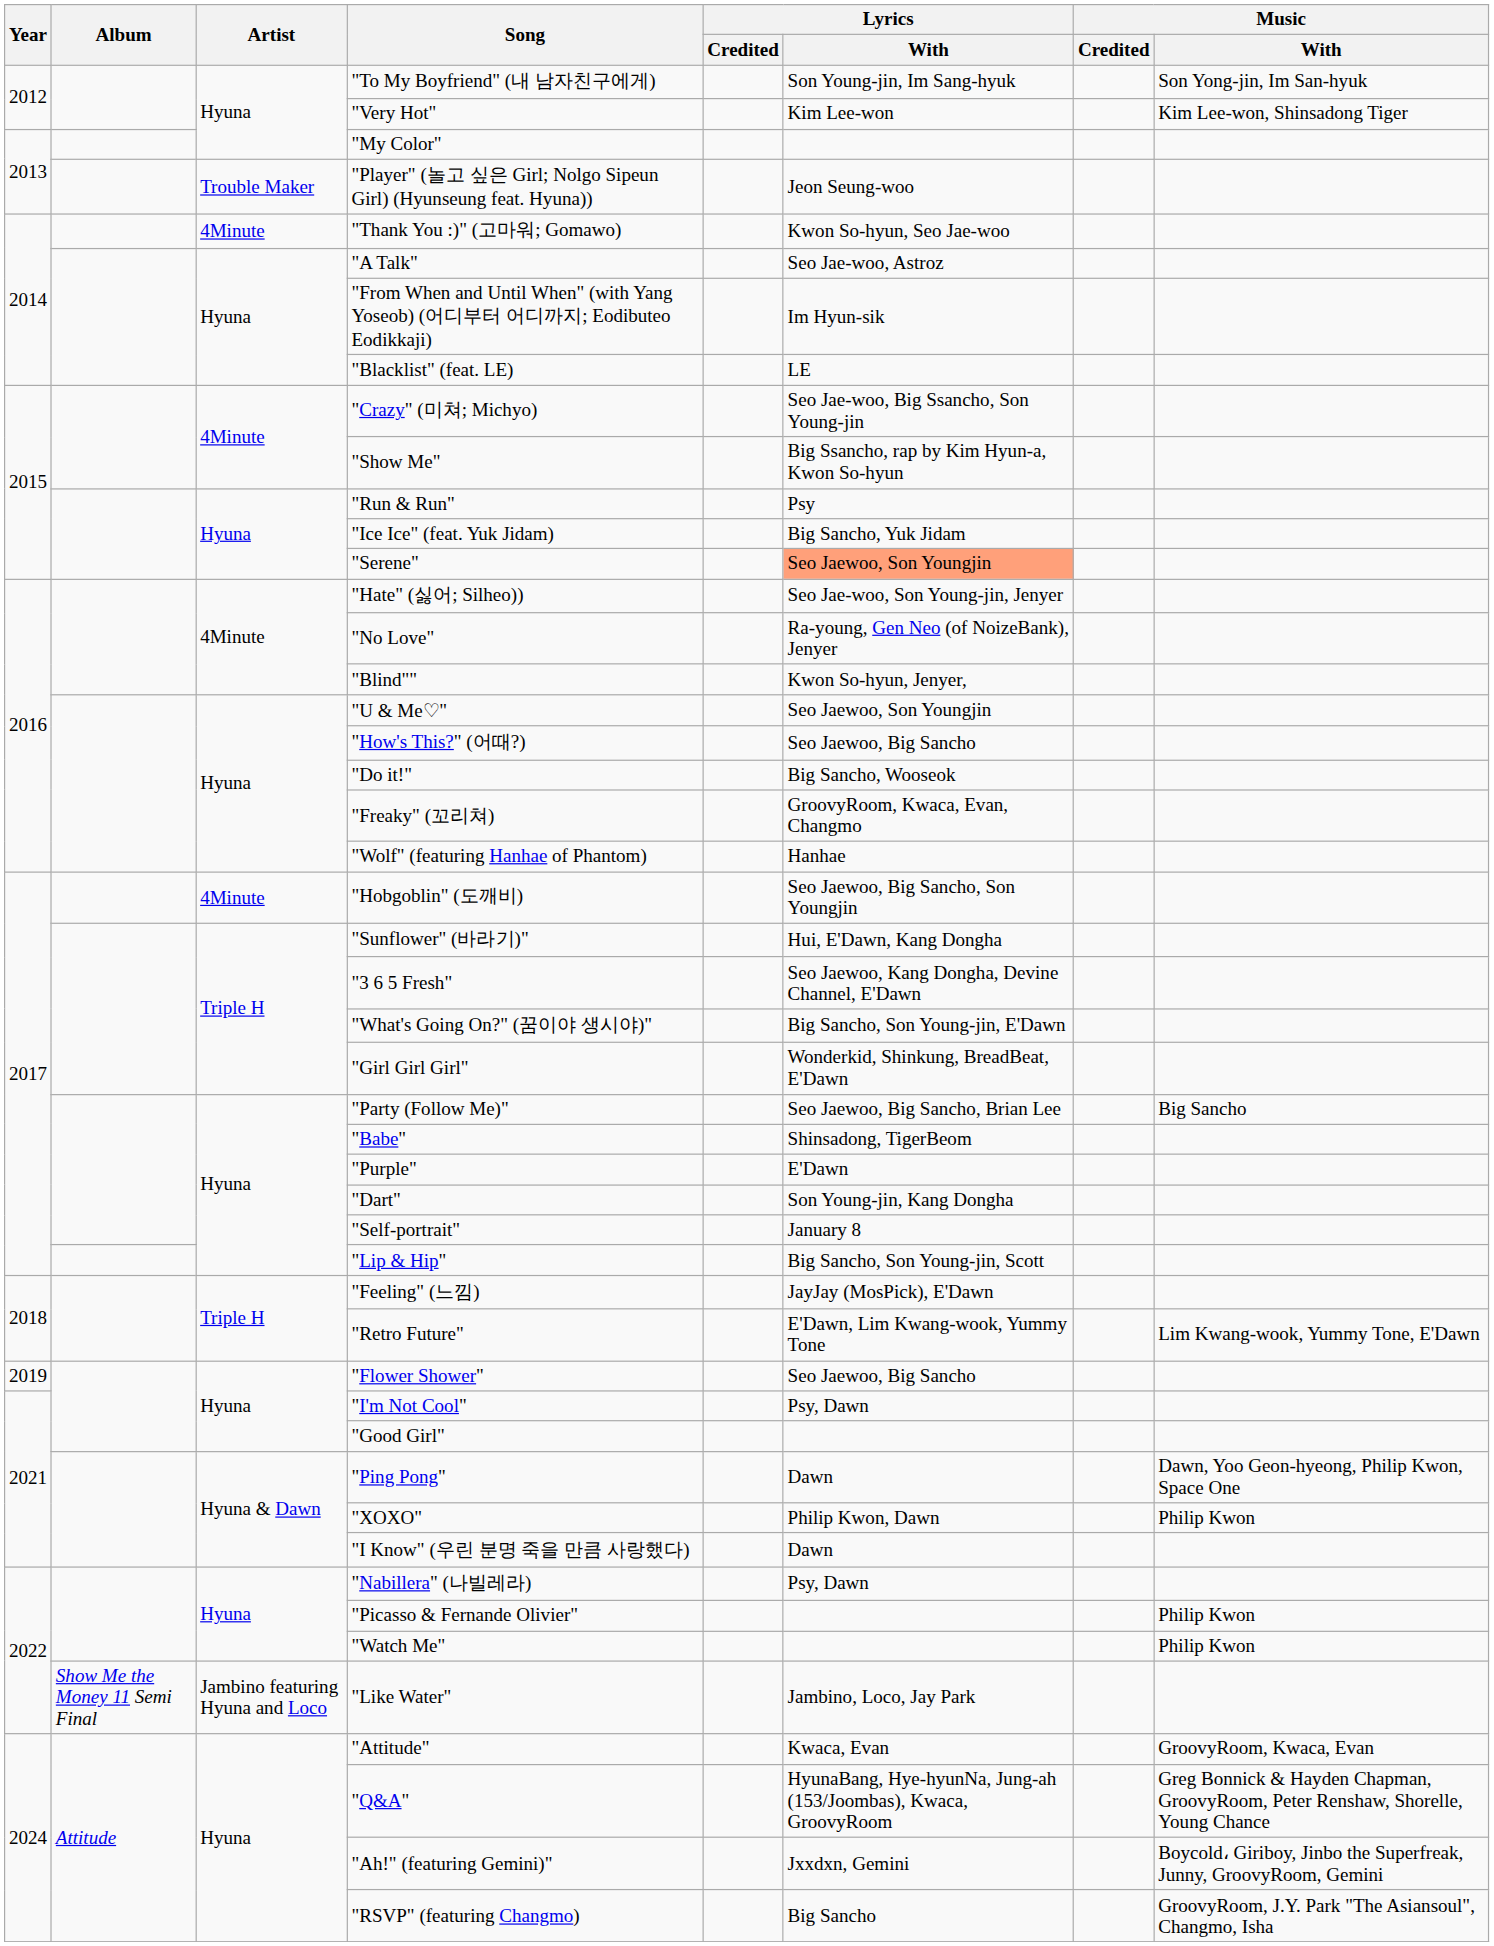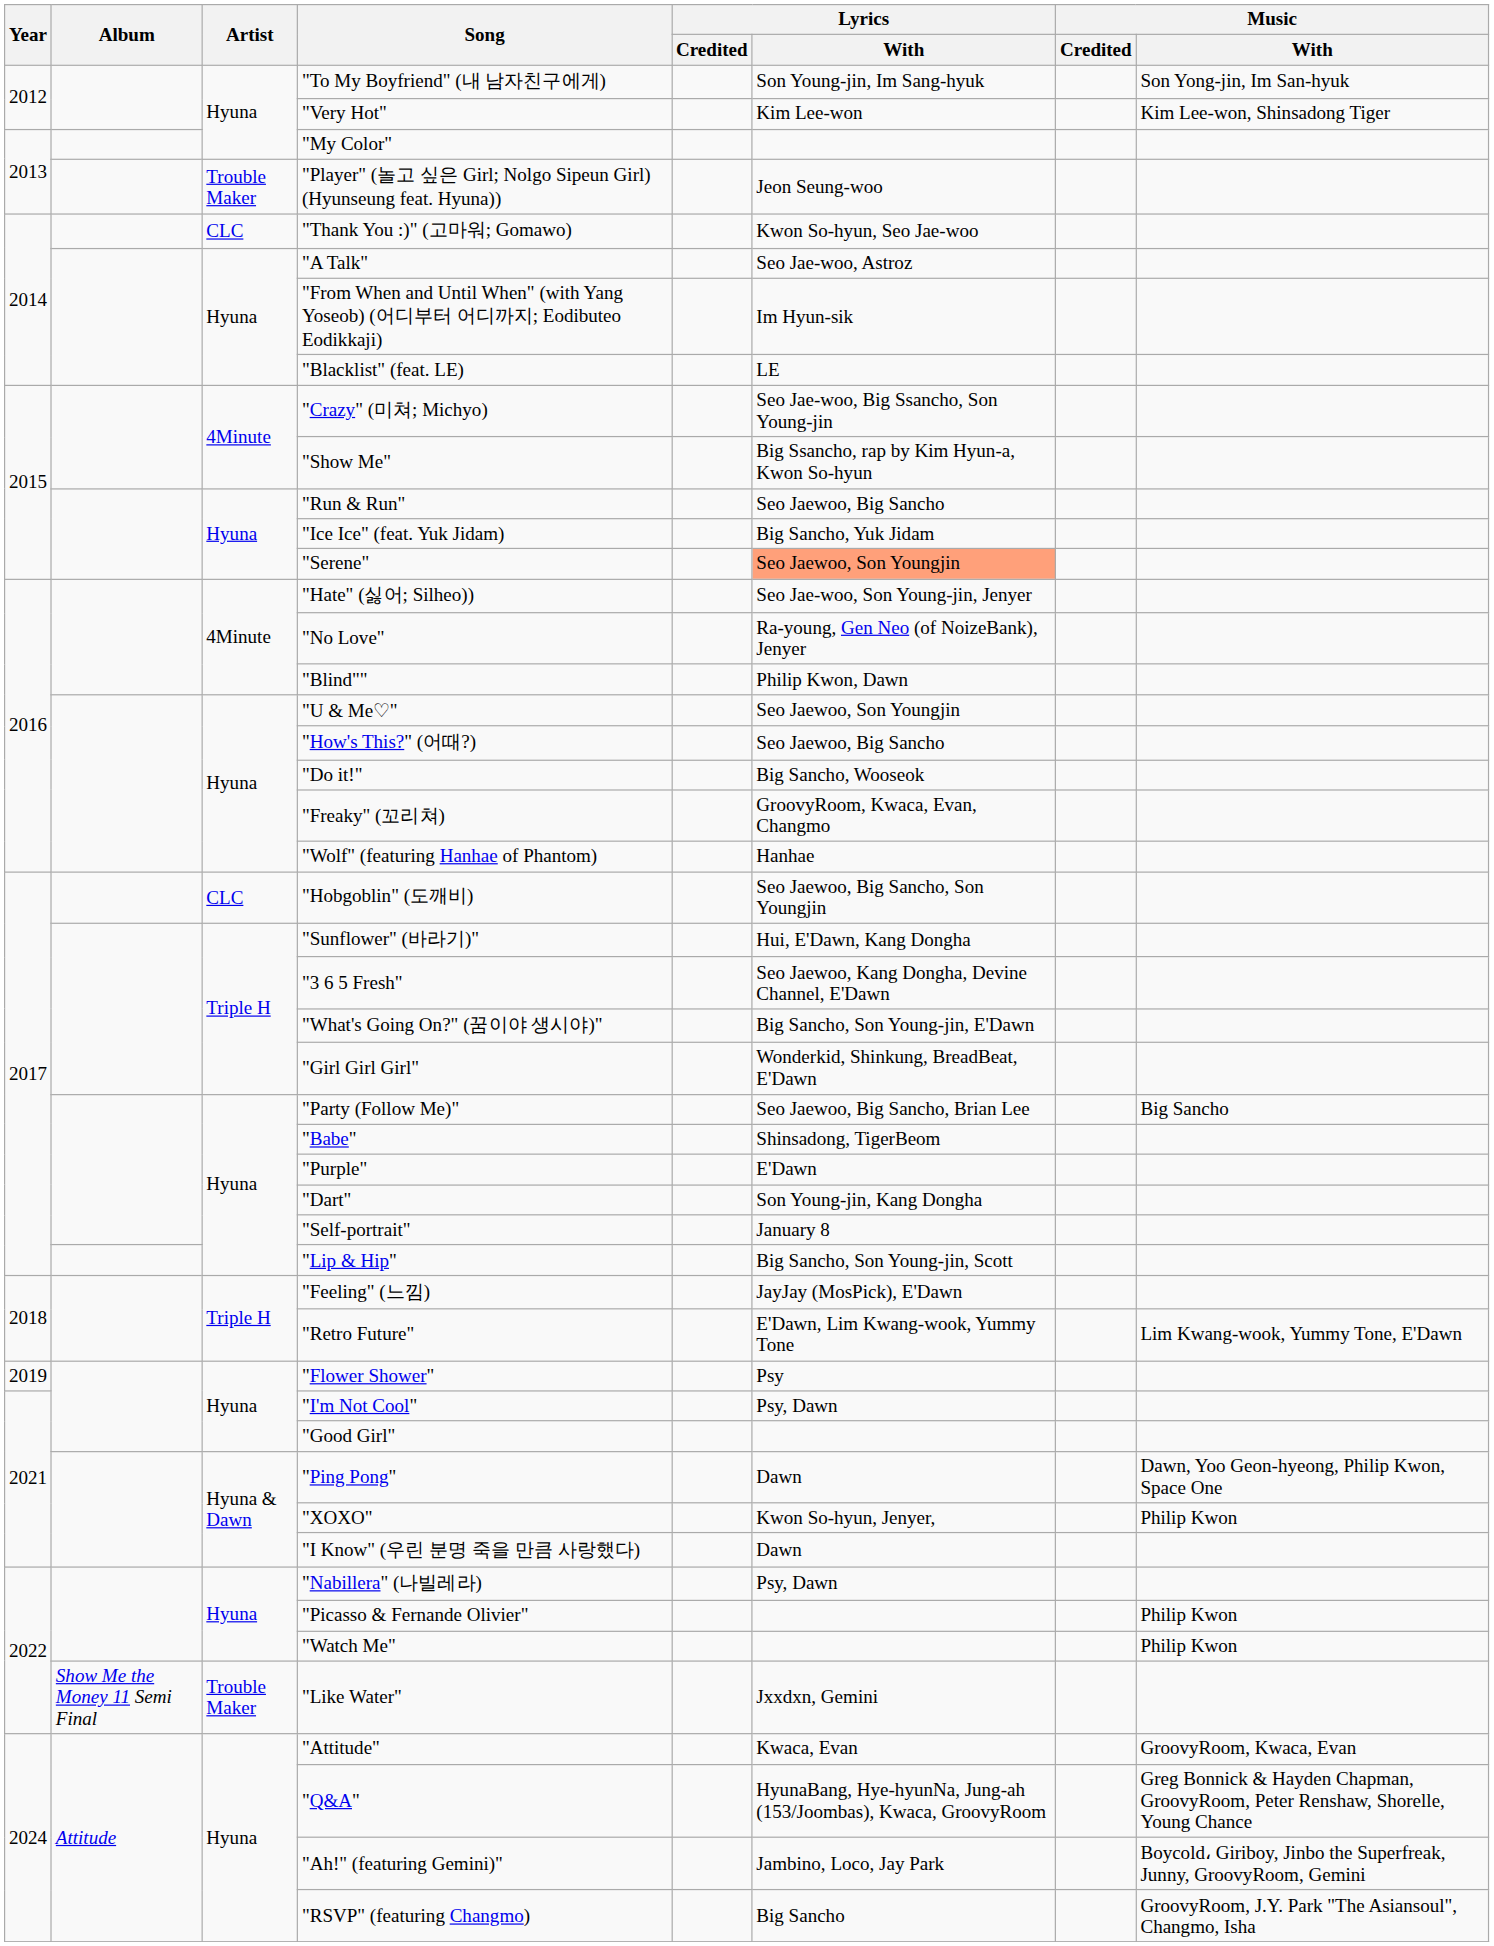"Thank You :)" (고마워; Gomawo) | Artist: 4Minute -> CLC
"Run & Run" | Lyrics / With: Psy -> Seo Jaewoo, Big Sancho
"Blind"" | Lyrics / With: Kwon So-hyun, Jenyer, -> Philip Kwon, Dawn
"Hobgoblin" (도깨비) | Artist: 4Minute -> CLC
"Flower Shower" | Lyrics / With: Seo Jaewoo, Big Sancho -> Psy
"XOXO" | Lyrics / With: Philip Kwon, Dawn -> Kwon So-hyun, Jenyer,
"Like Water" | Artist: Jambino featuring Hyuna and Loco -> Trouble Maker
"Like Water" | Lyrics / With: Jambino, Loco, Jay Park -> Jxxdxn, Gemini
"Ah!" (featuring Gemini)" | Lyrics / With: Jxxdxn, Gemini -> Jambino, Loco, Jay Park
